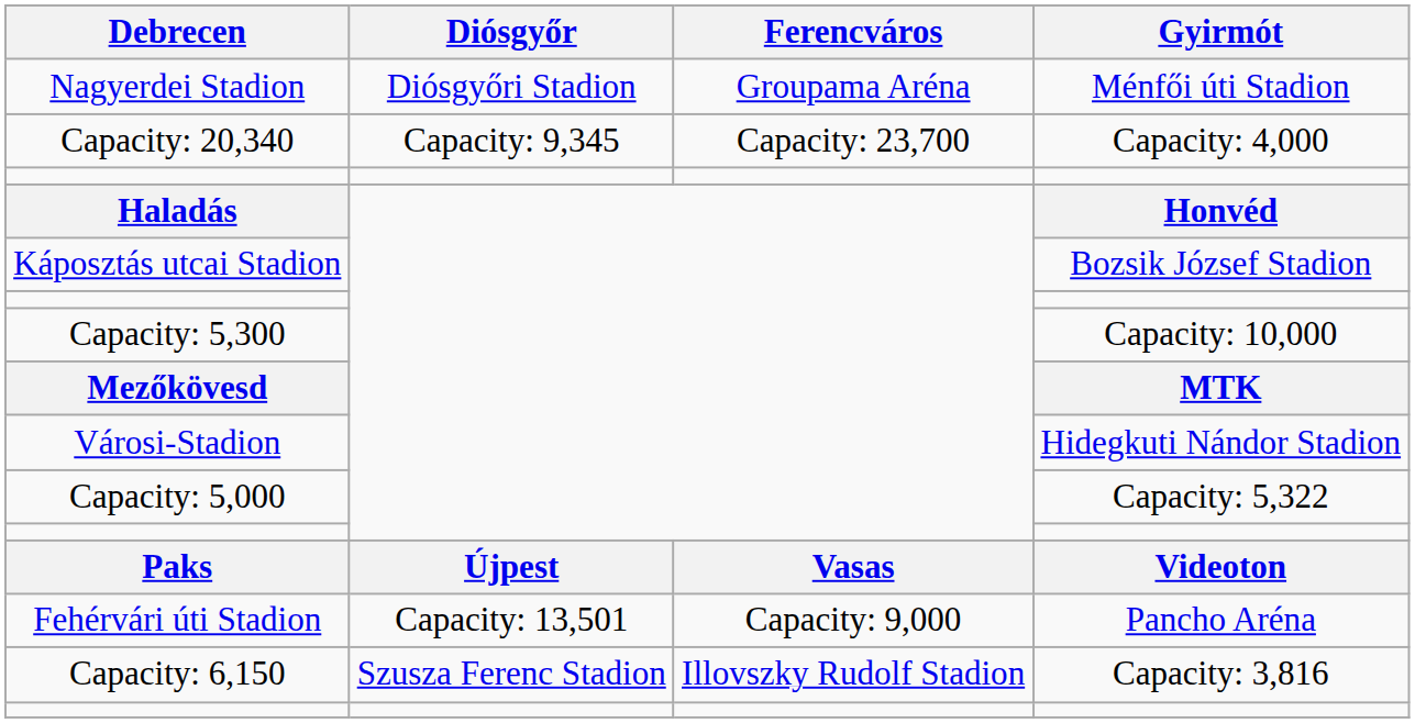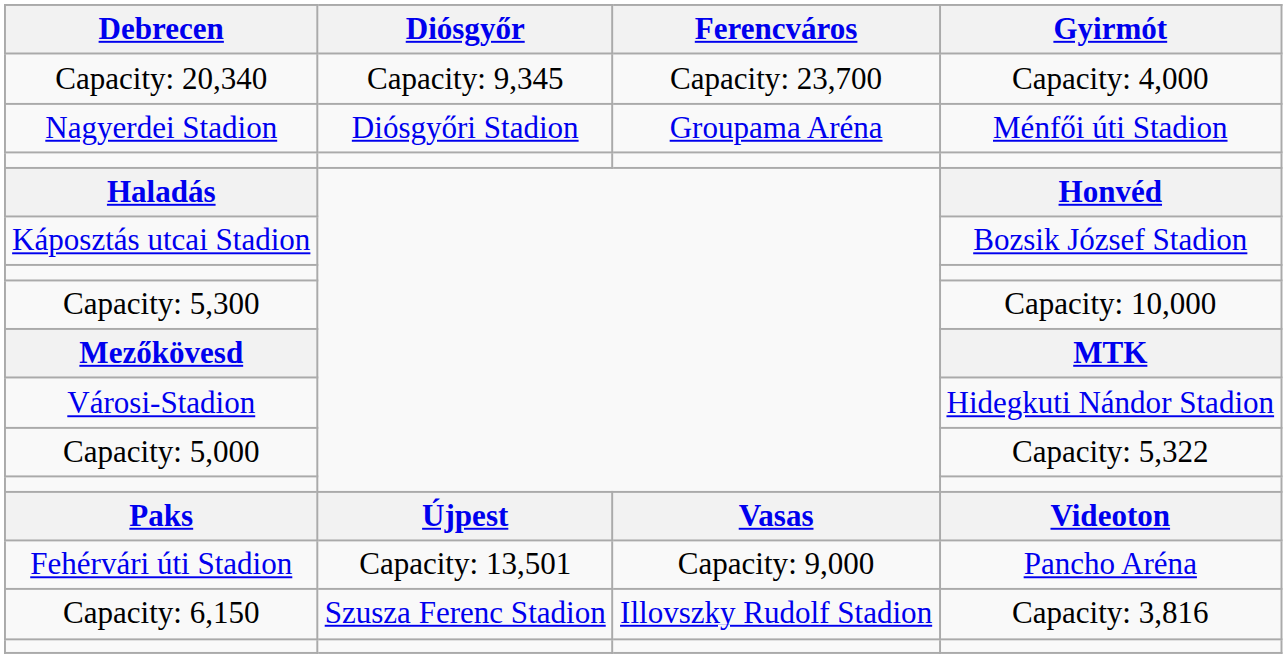rows swapped: Nagyerdei Stadion <-> Capacity: 20,340
